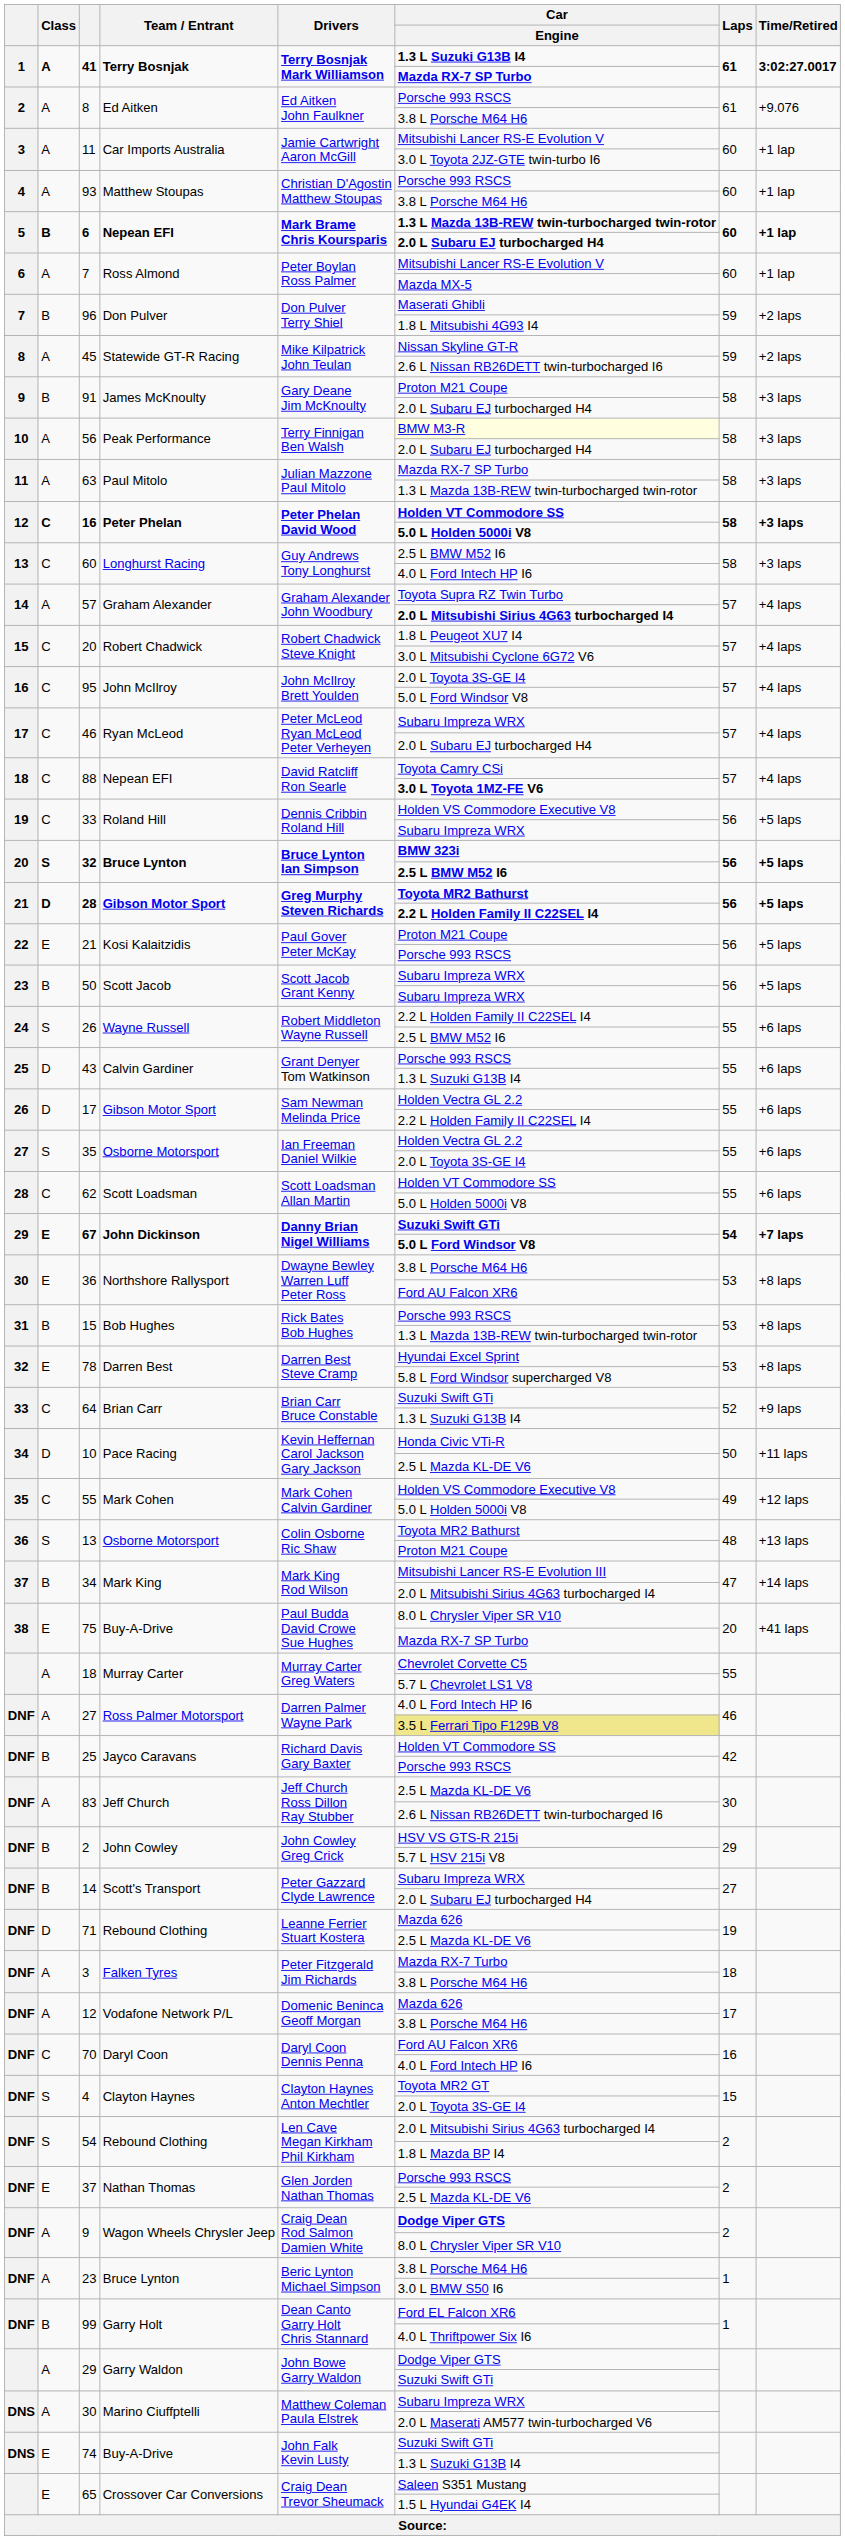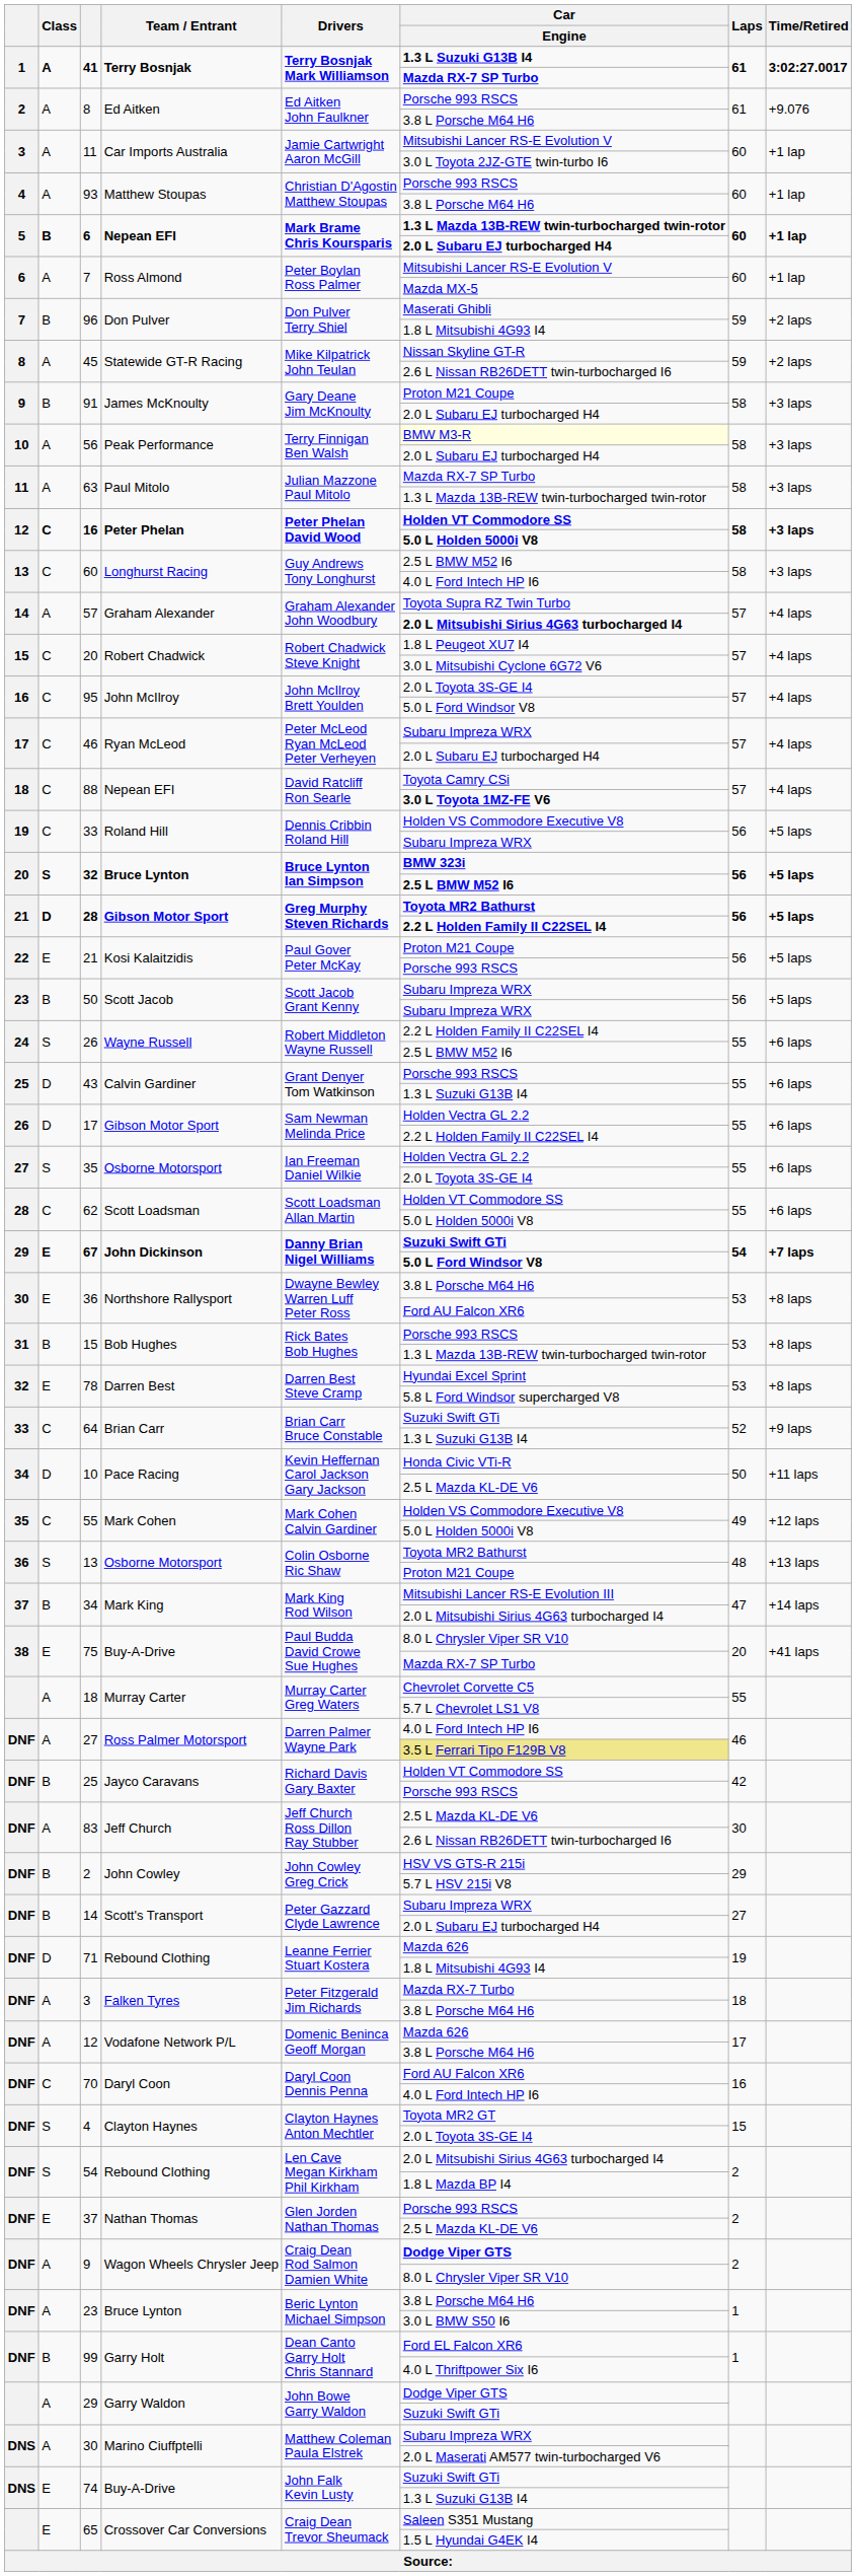row 92 | Car / Engine: 2.5 L Mazda KL-DE V6 -> 1.8 L Mitsubishi 4G93 I4
